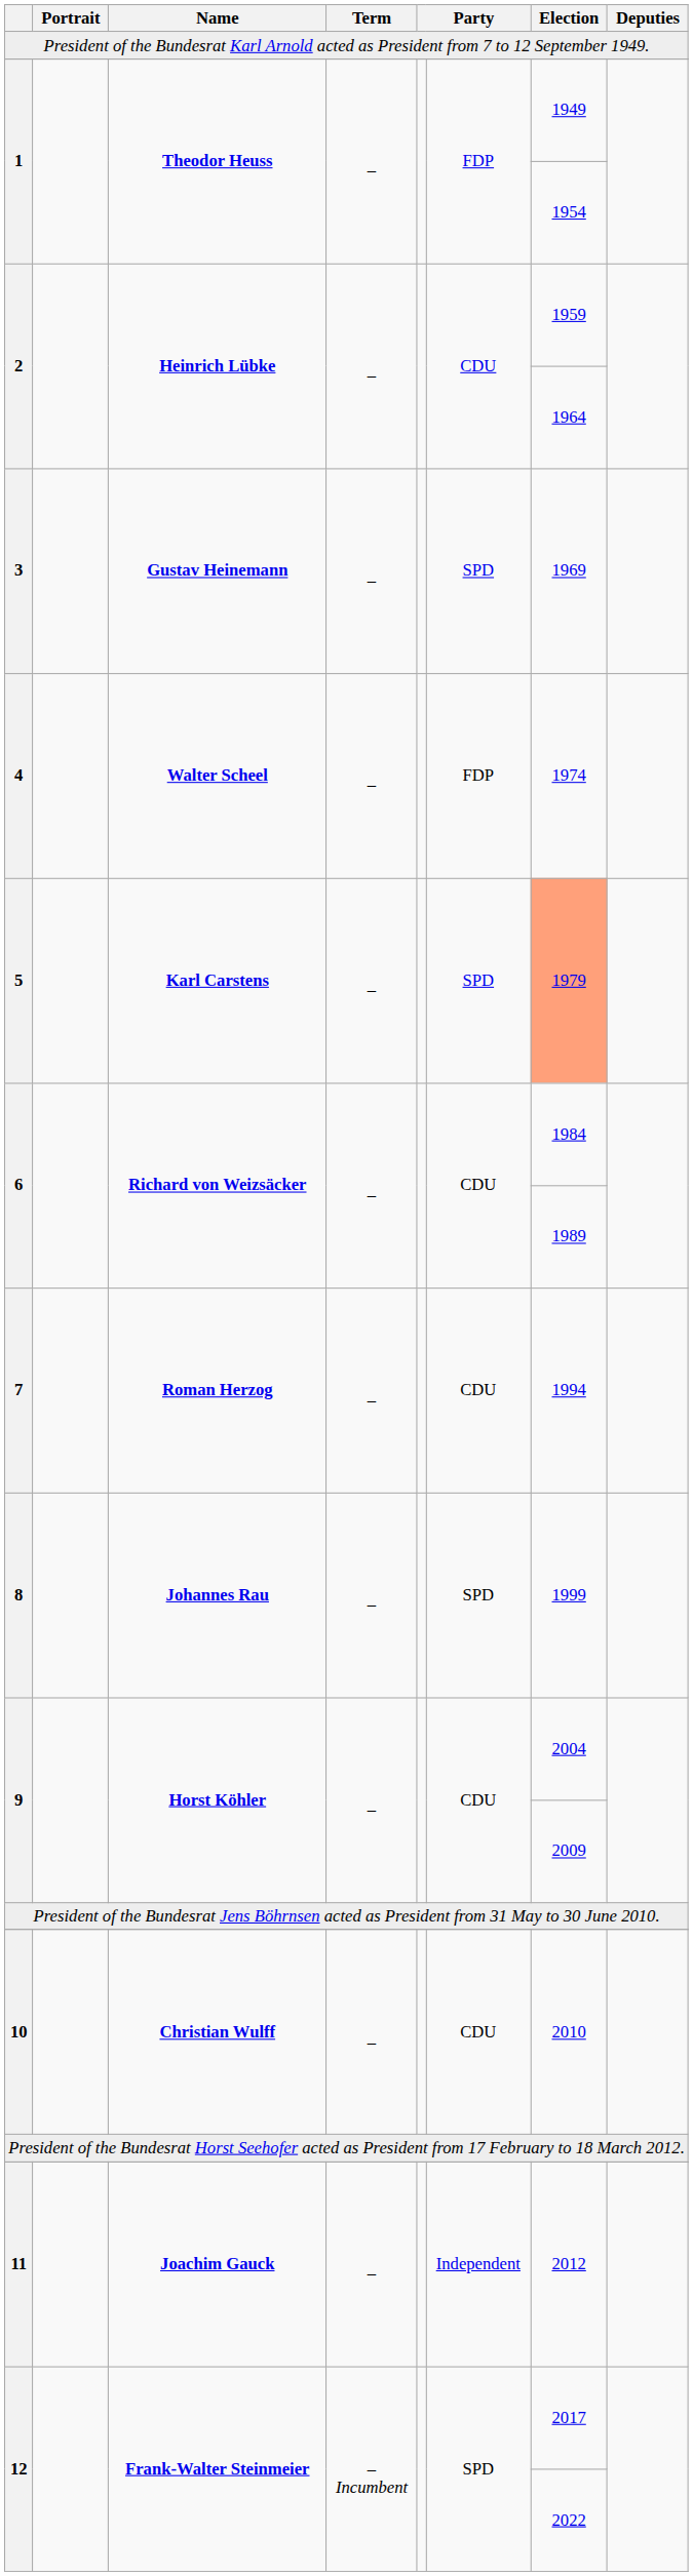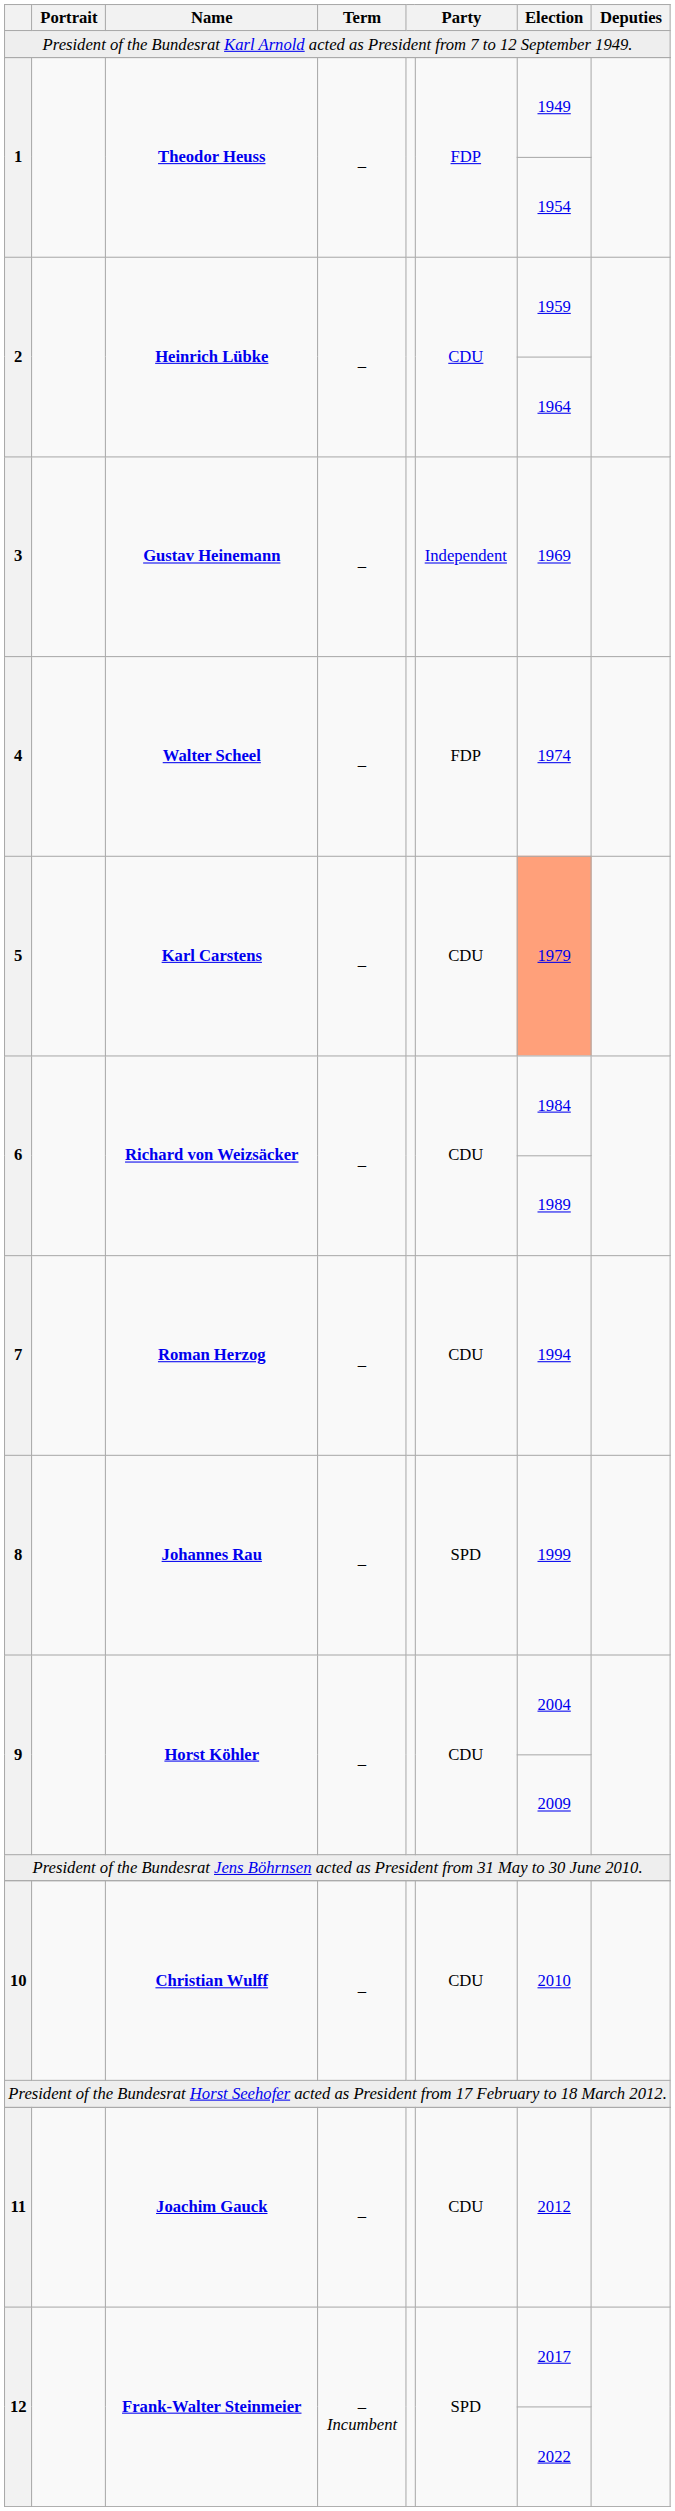3 | column 6: SPD -> Independent
5 | column 6: SPD -> CDU
11 | column 6: Independent -> CDU
